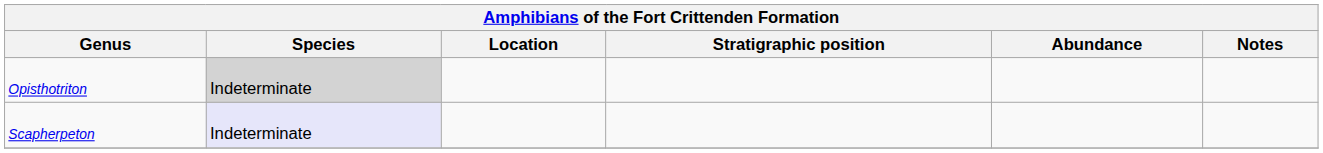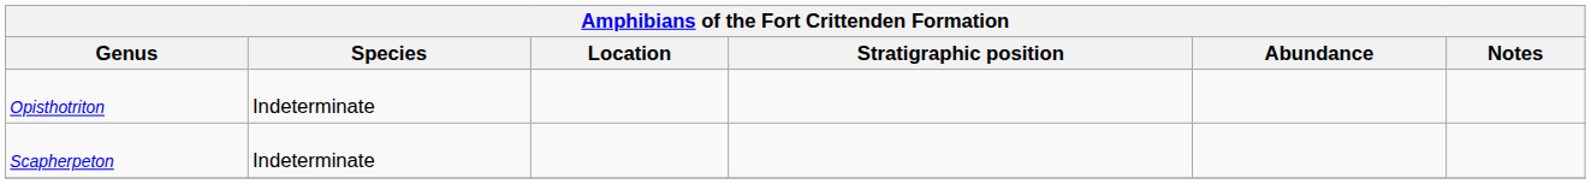Opisthotriton | Species: lightgrey background -> no background
Scapherpeton | Species: lavender background -> no background
